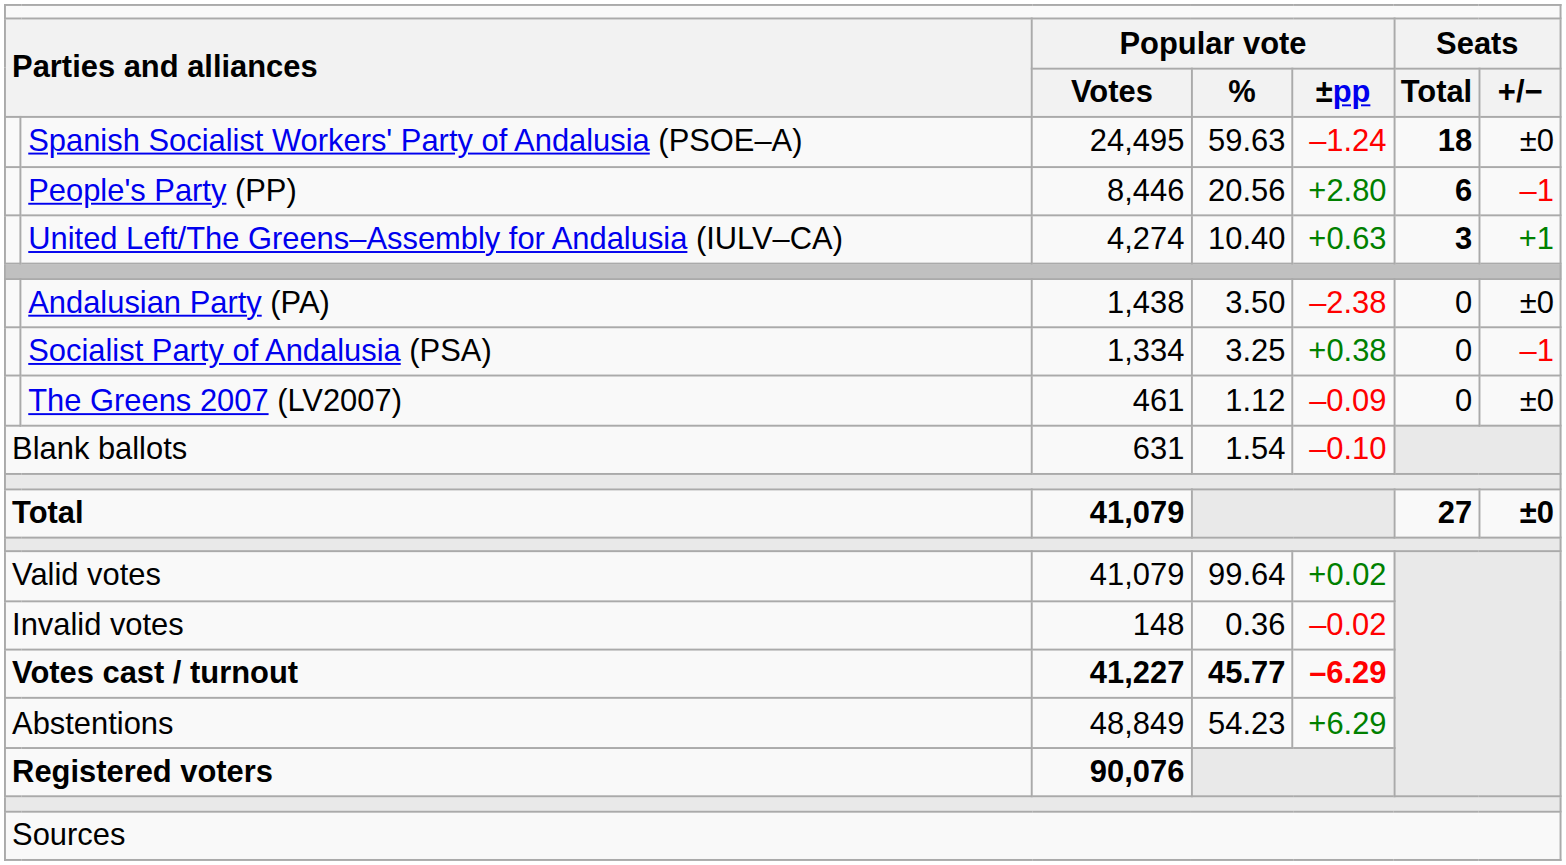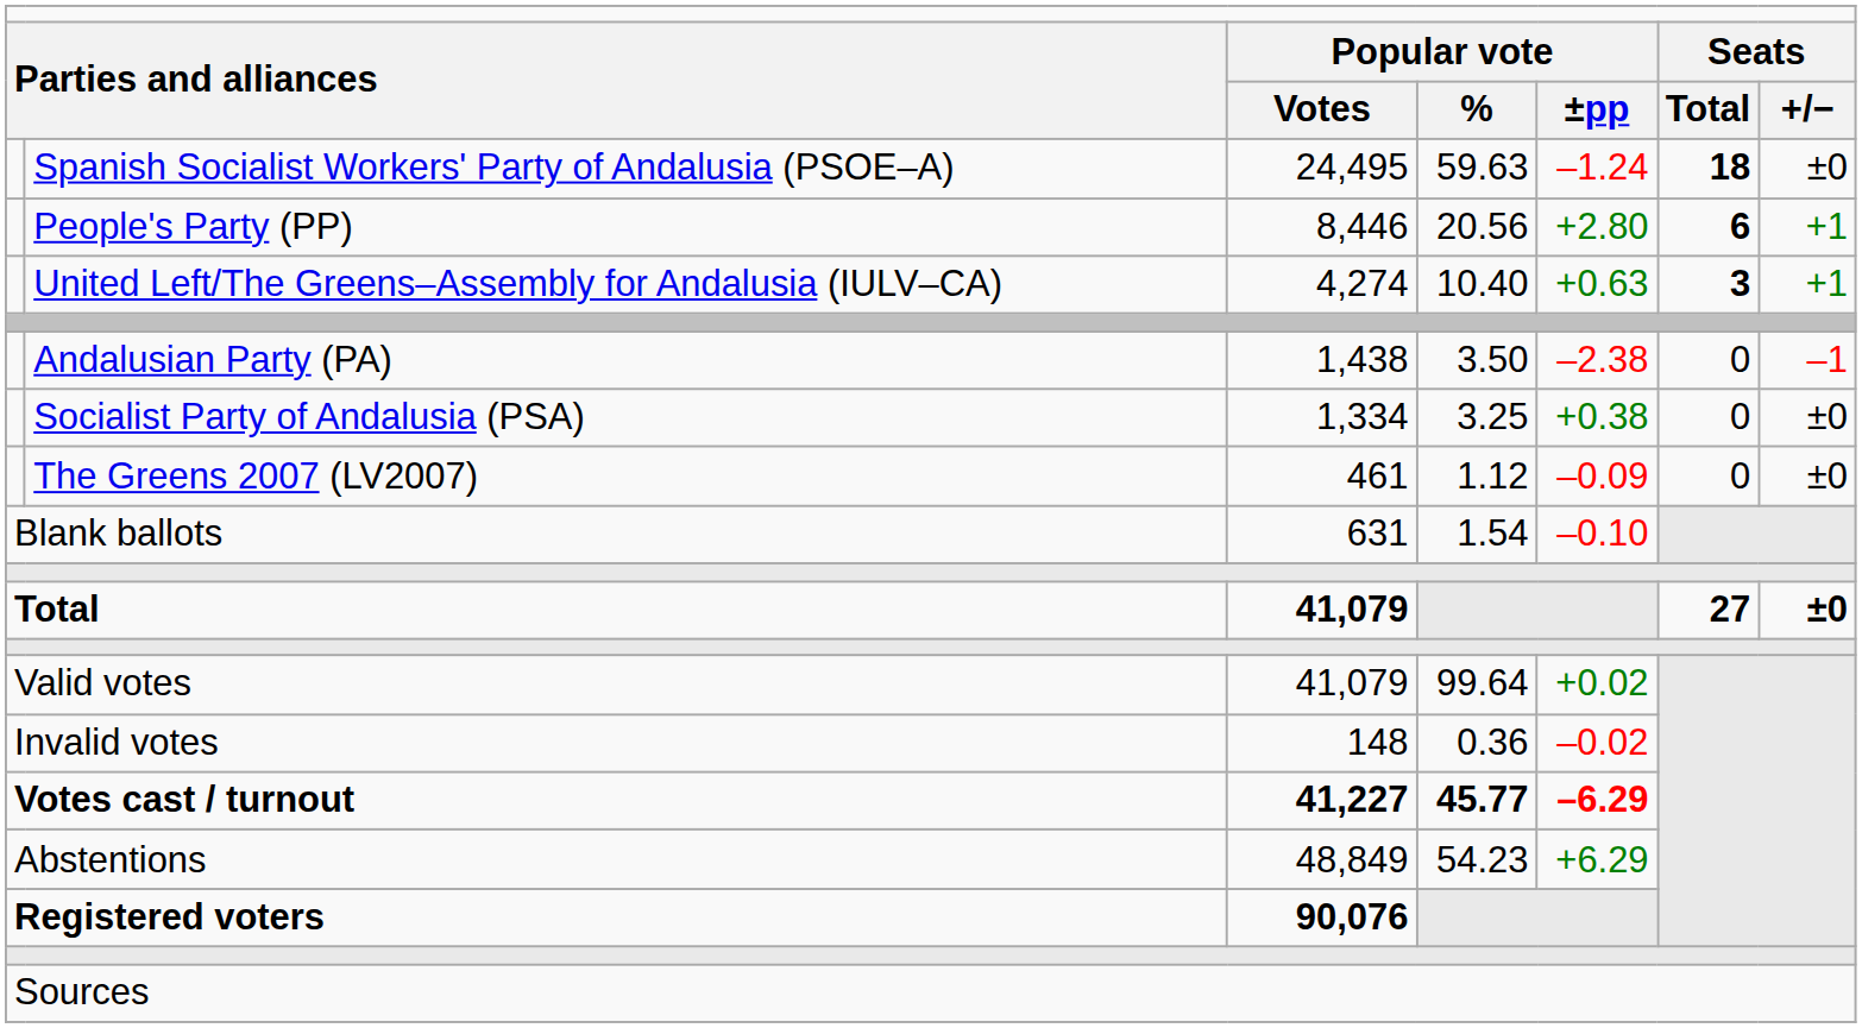People's Party (PP) | column 7: –1 -> +1
Andalusian Party (PA) | column 7: ±0 -> –1
Socialist Party of Andalusia (PSA) | column 7: –1 -> ±0
